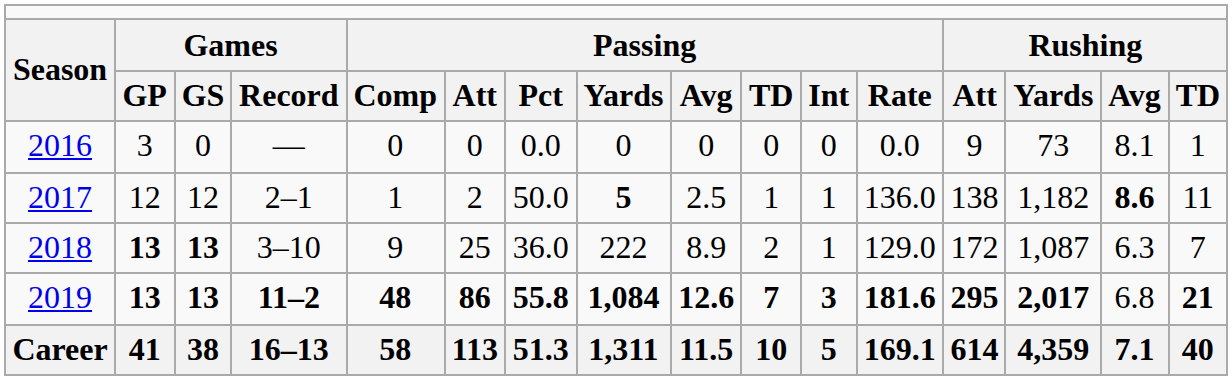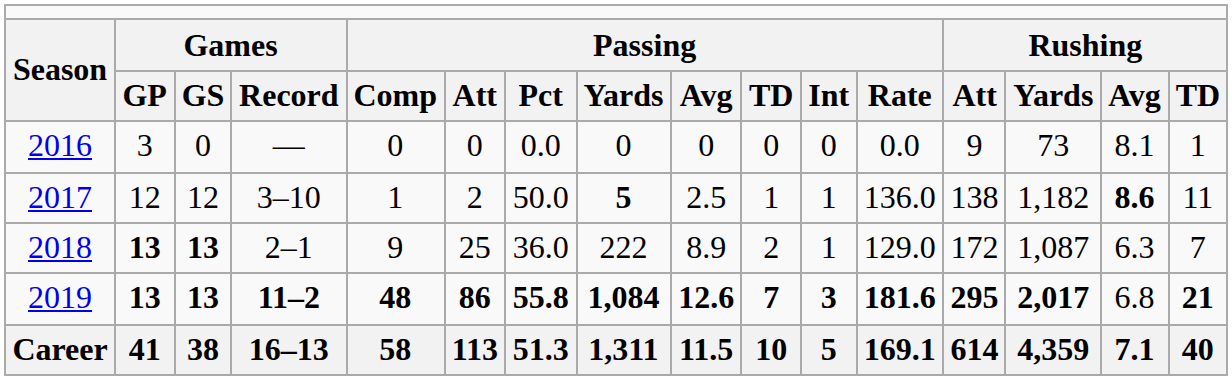2017 | column 4: 2–1 -> 3–10
2018 | column 4: 3–10 -> 2–1
